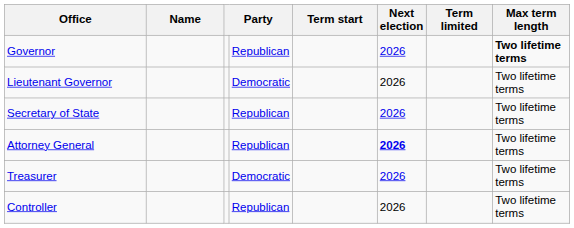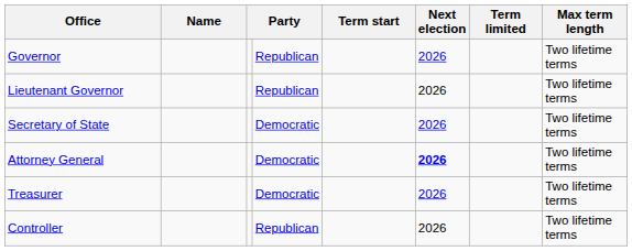Governor | Max term length: bold -> normal
Lieutenant Governor | column 4: Democratic -> Republican
Secretary of State | column 4: Republican -> Democratic
Attorney General | column 4: Republican -> Democratic
